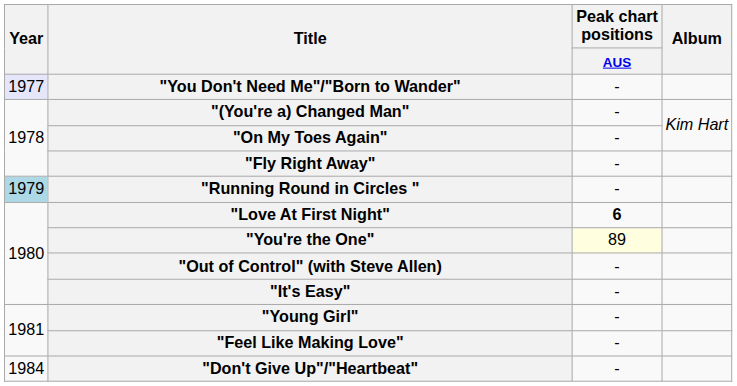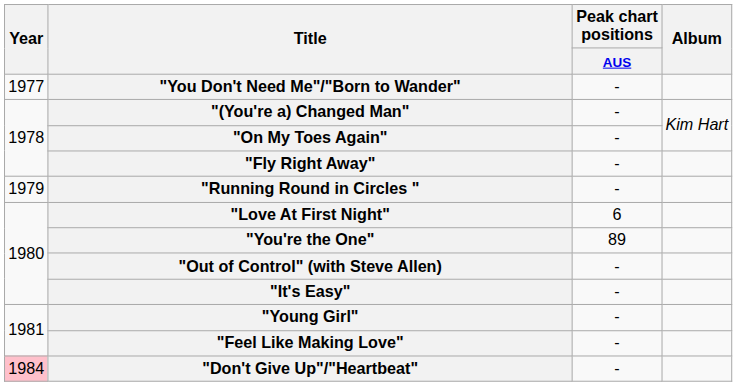"You Don't Need Me"/"Born to Wander" | Year: lavender background -> no background
"Running Round in Circles " | Year: lightblue background -> no background
"Love At First Night" | Peak chart positions / AUS: bold -> normal
"You're the One" | Peak chart positions / AUS: lightyellow background -> no background
"Don't Give Up"/"Heartbeat" | Year: no background -> pink background
